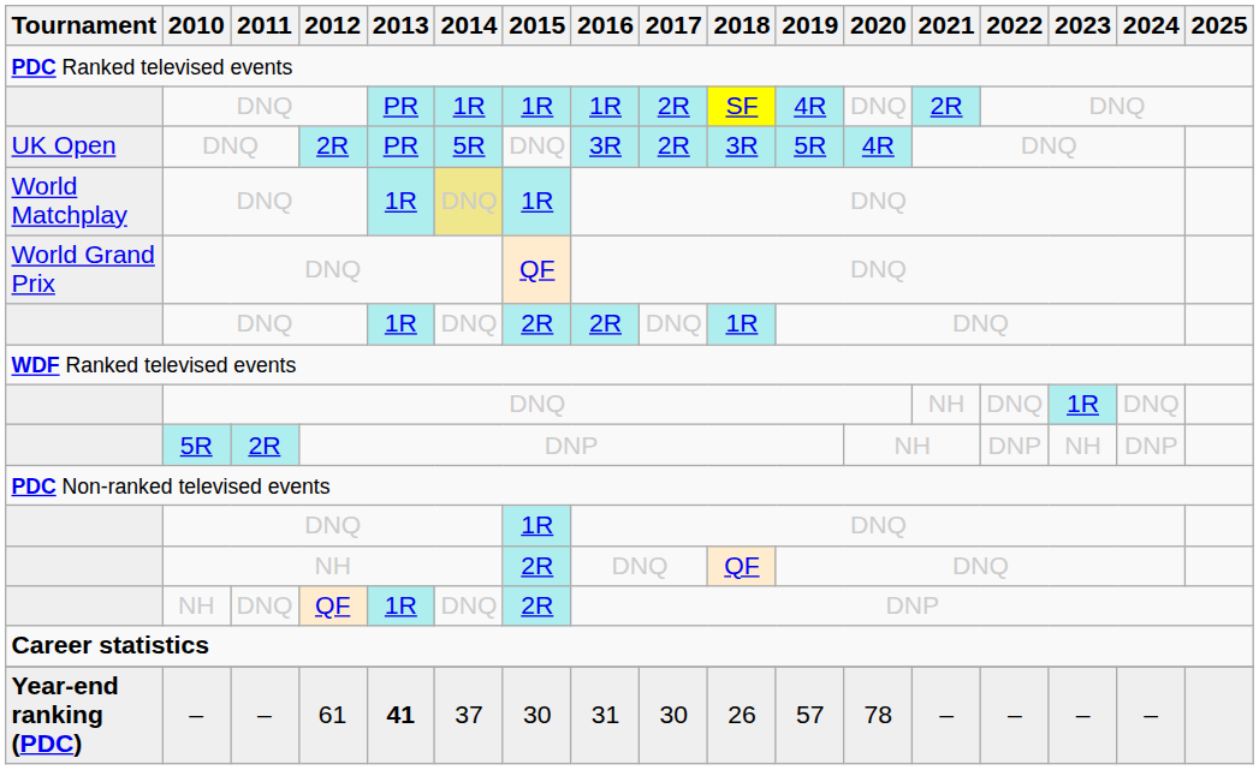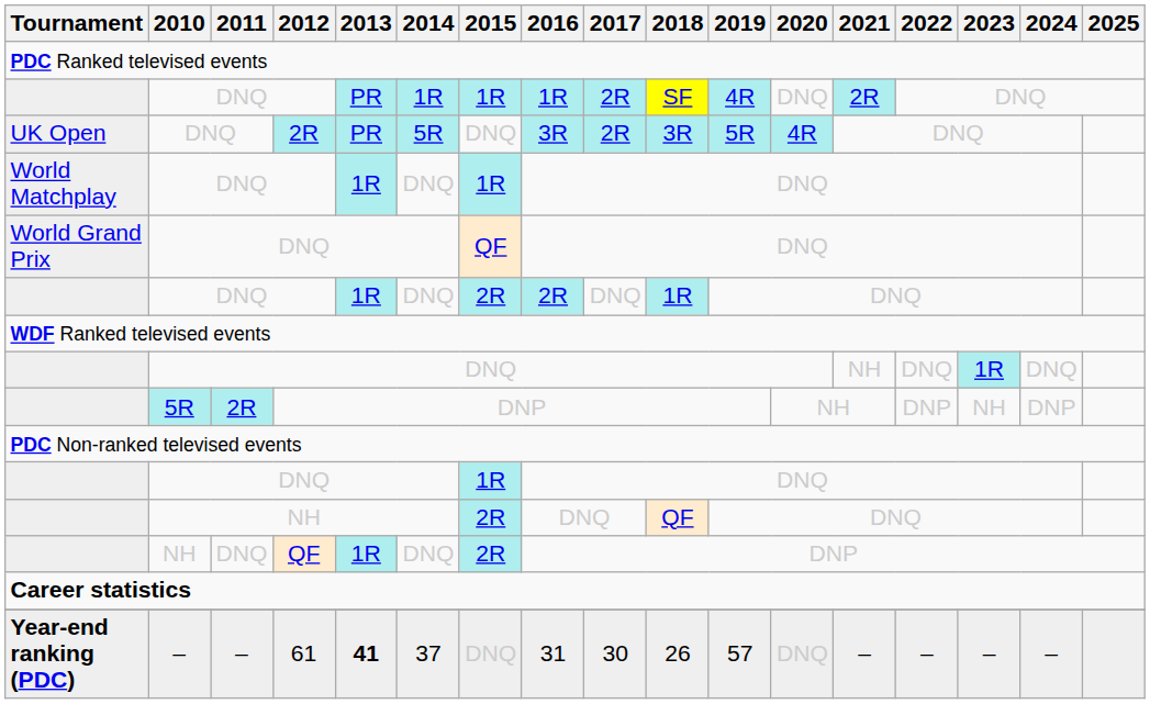World Matchplay / DNQ | 2014: khaki background -> no background
61 | 2015: 30 -> DNQ
61 | 2020: 78 -> DNQ
